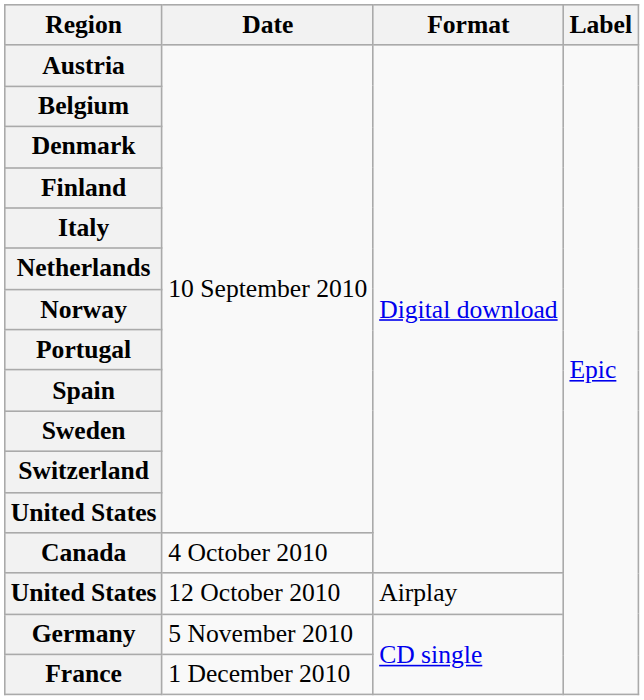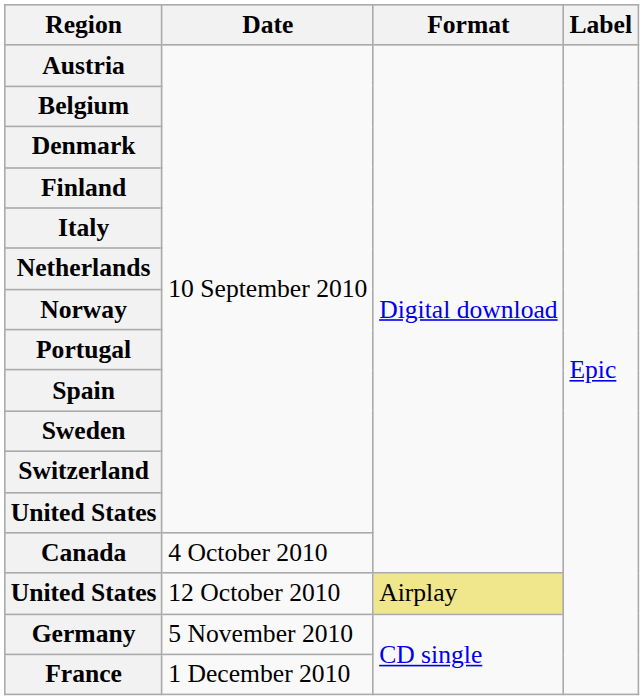United States / 12 October 2010 | Format: no background -> khaki background
